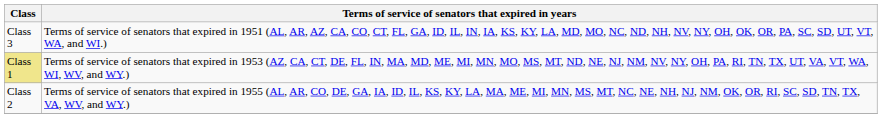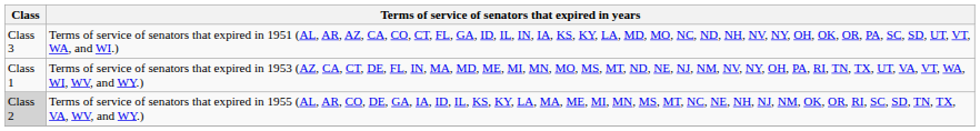Class 1 | Class: khaki background -> no background
Class 2 | Class: no background -> lightgrey background
